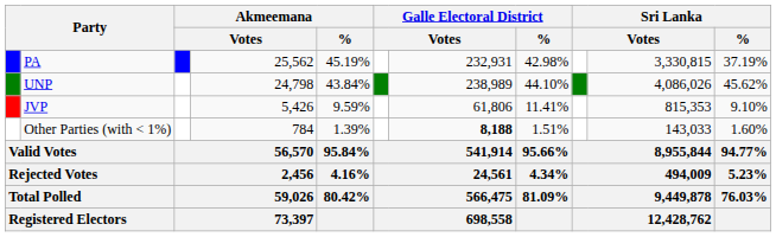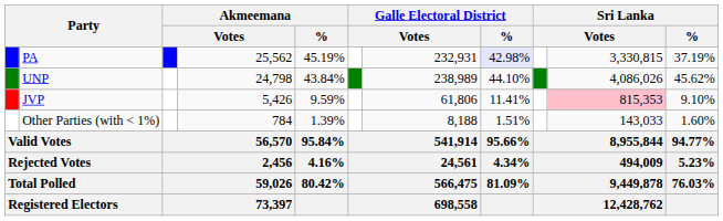PA | Galle Electoral District / %: no background -> lavender background
JVP | column 10: no background -> pink background
Other Parties (with < 1%) | column 7: bold -> normal
